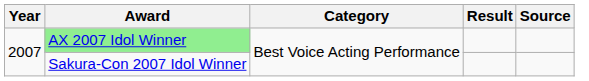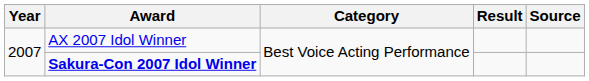AX 2007 Idol Winner | Award: lightgreen background -> no background
Sakura-Con 2007 Idol Winner | Award: normal -> bold
